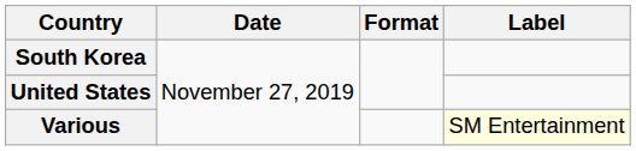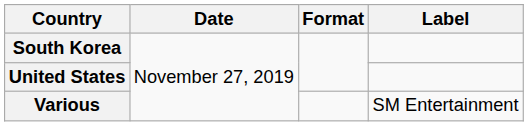Various | Label: lightyellow background -> no background
